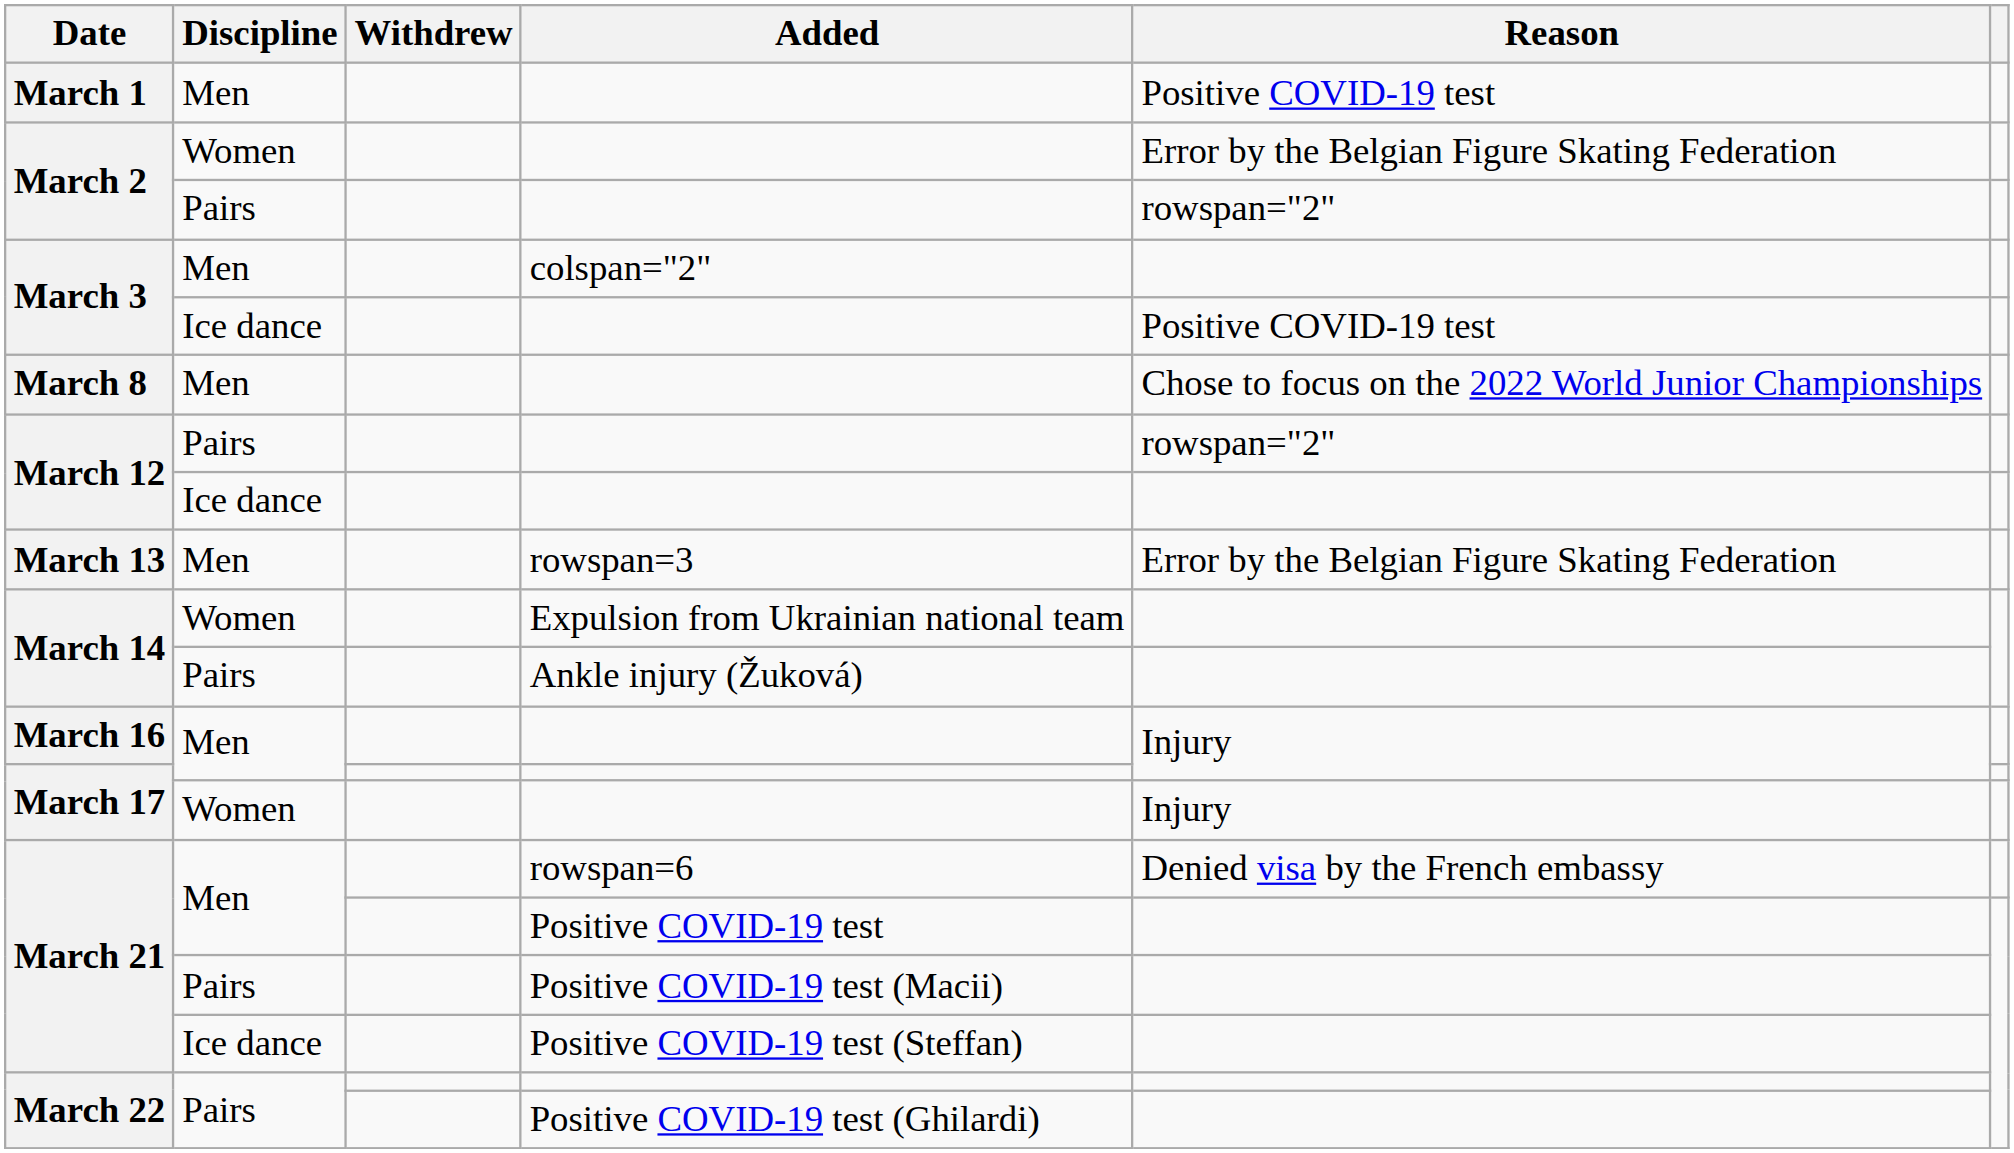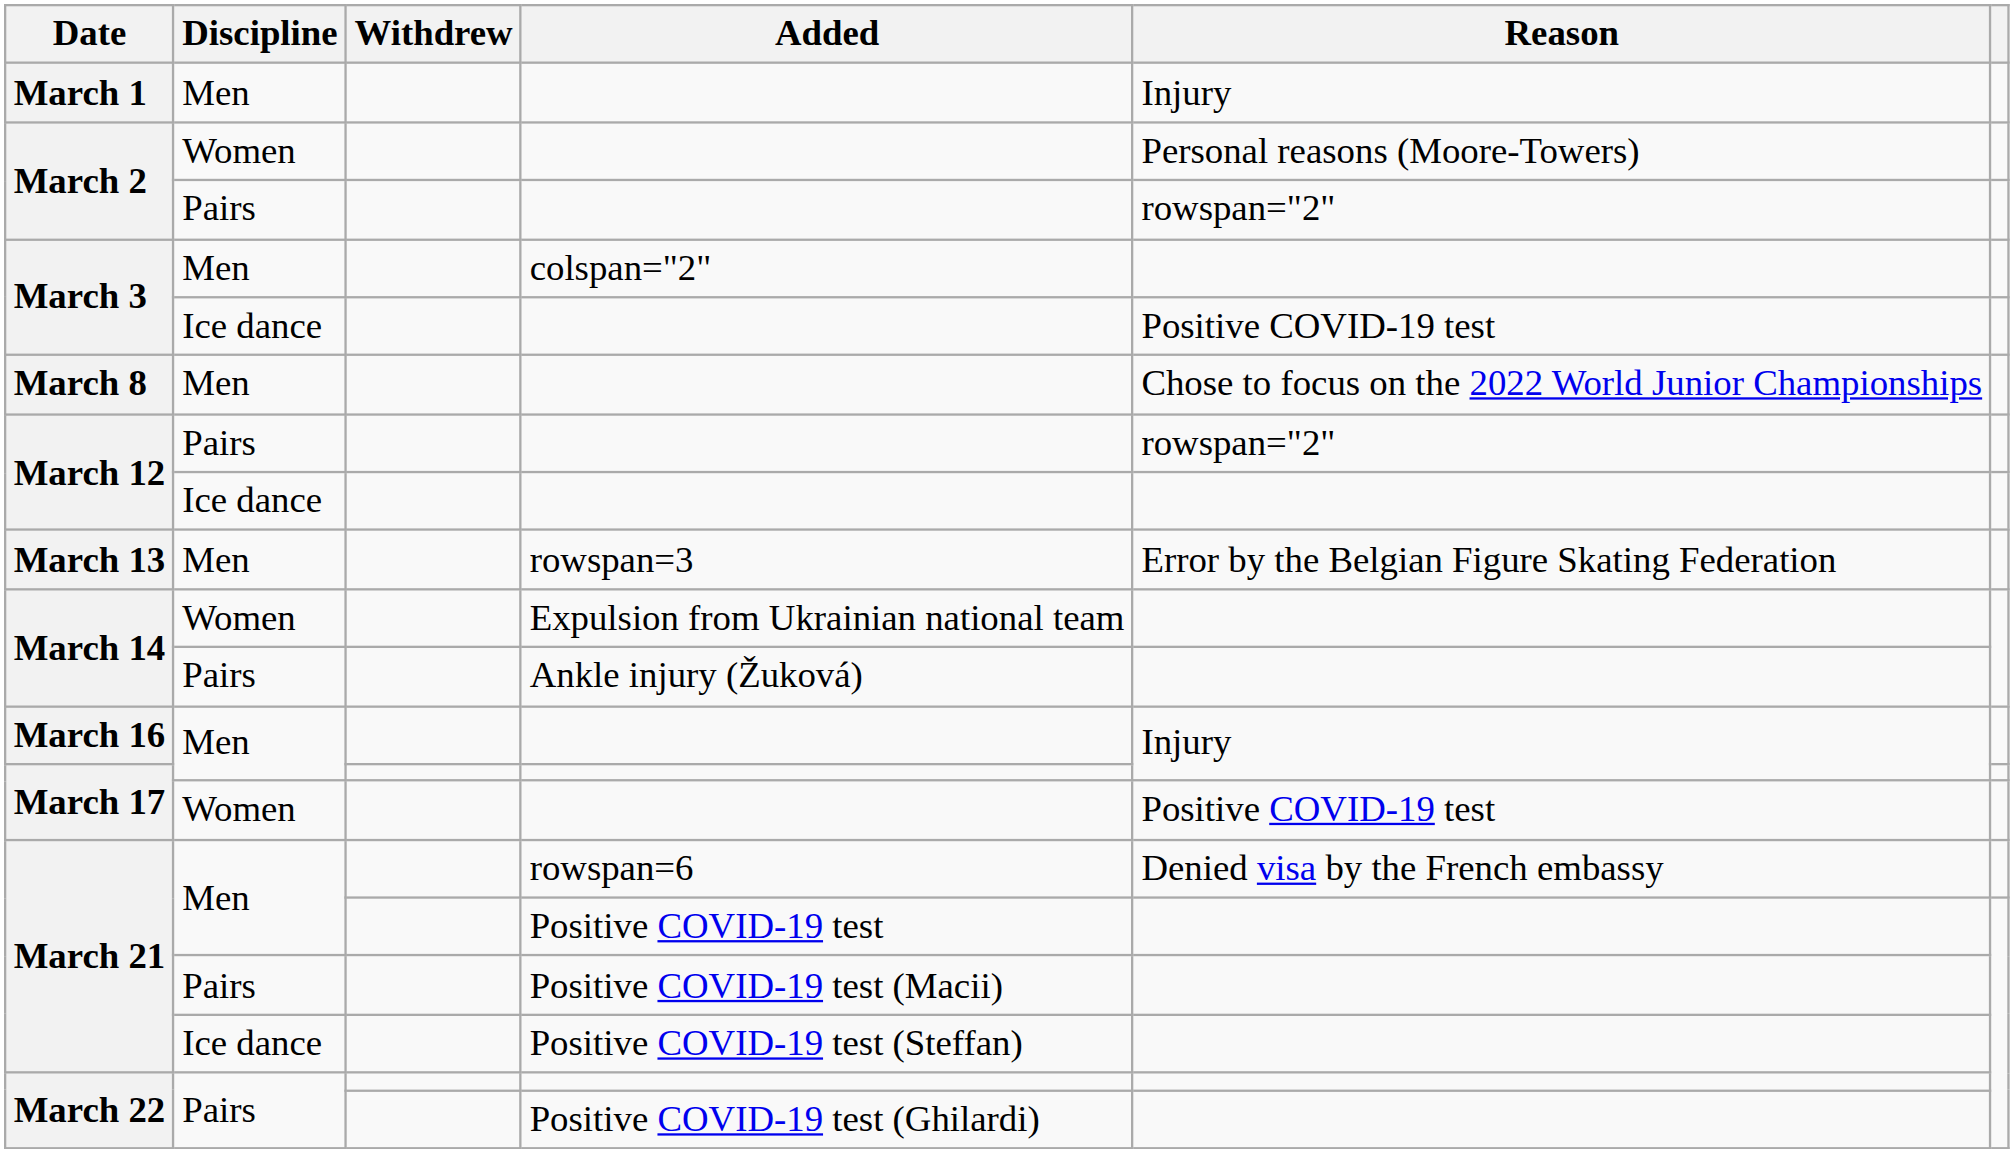March 1 | Reason: Positive COVID-19 test -> Injury
March 2 / Women | Reason: Error by the Belgian Figure Skating Federation -> Personal reasons (Moore-Towers)
March 17 / Women | Reason: Injury -> Positive COVID-19 test
